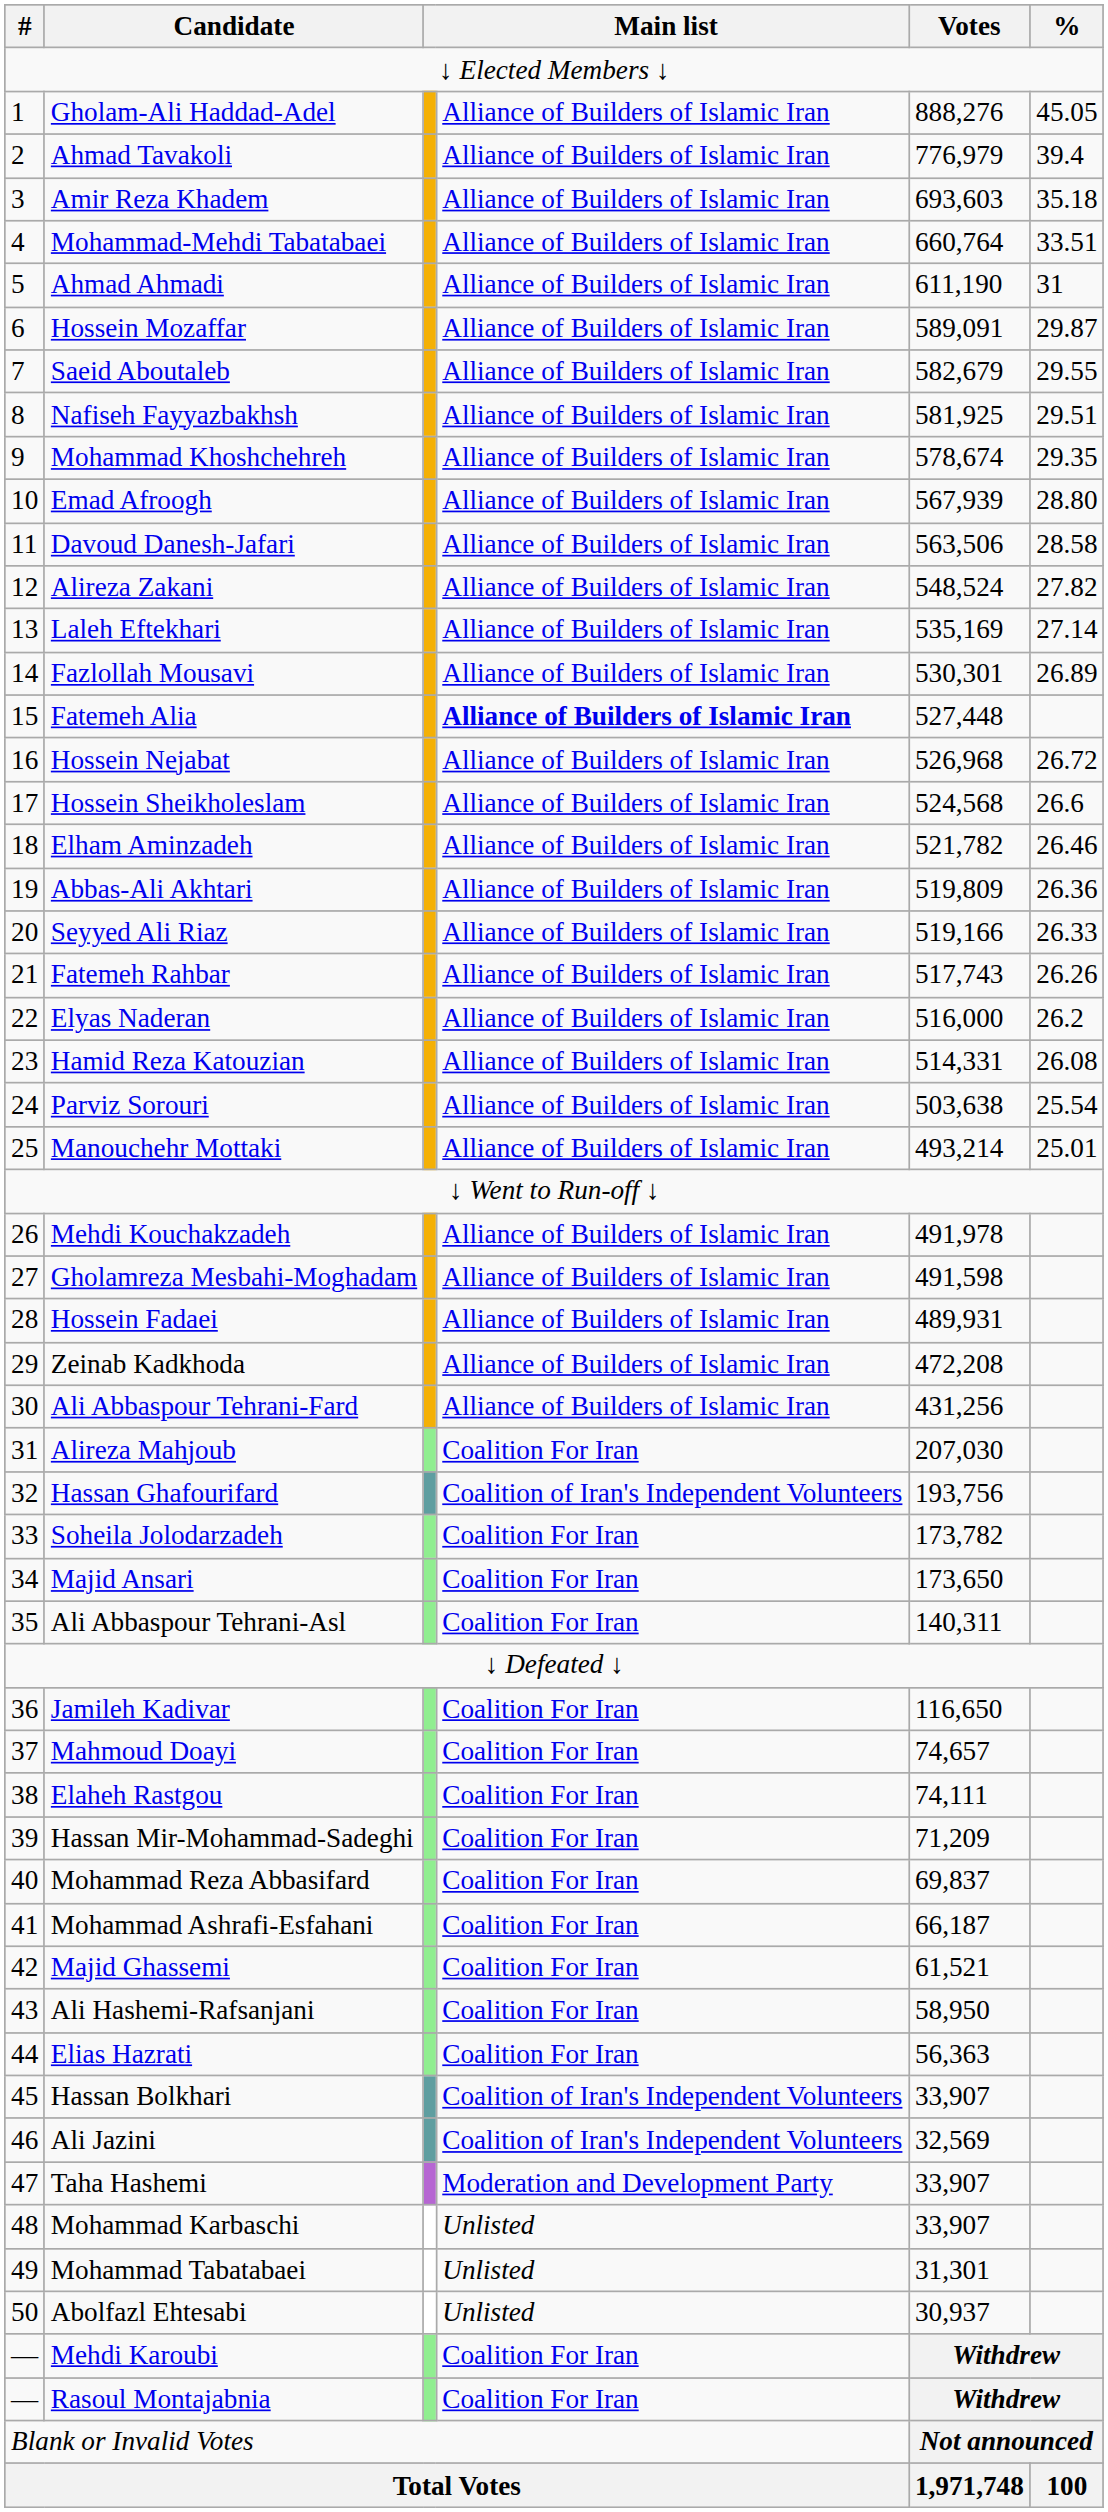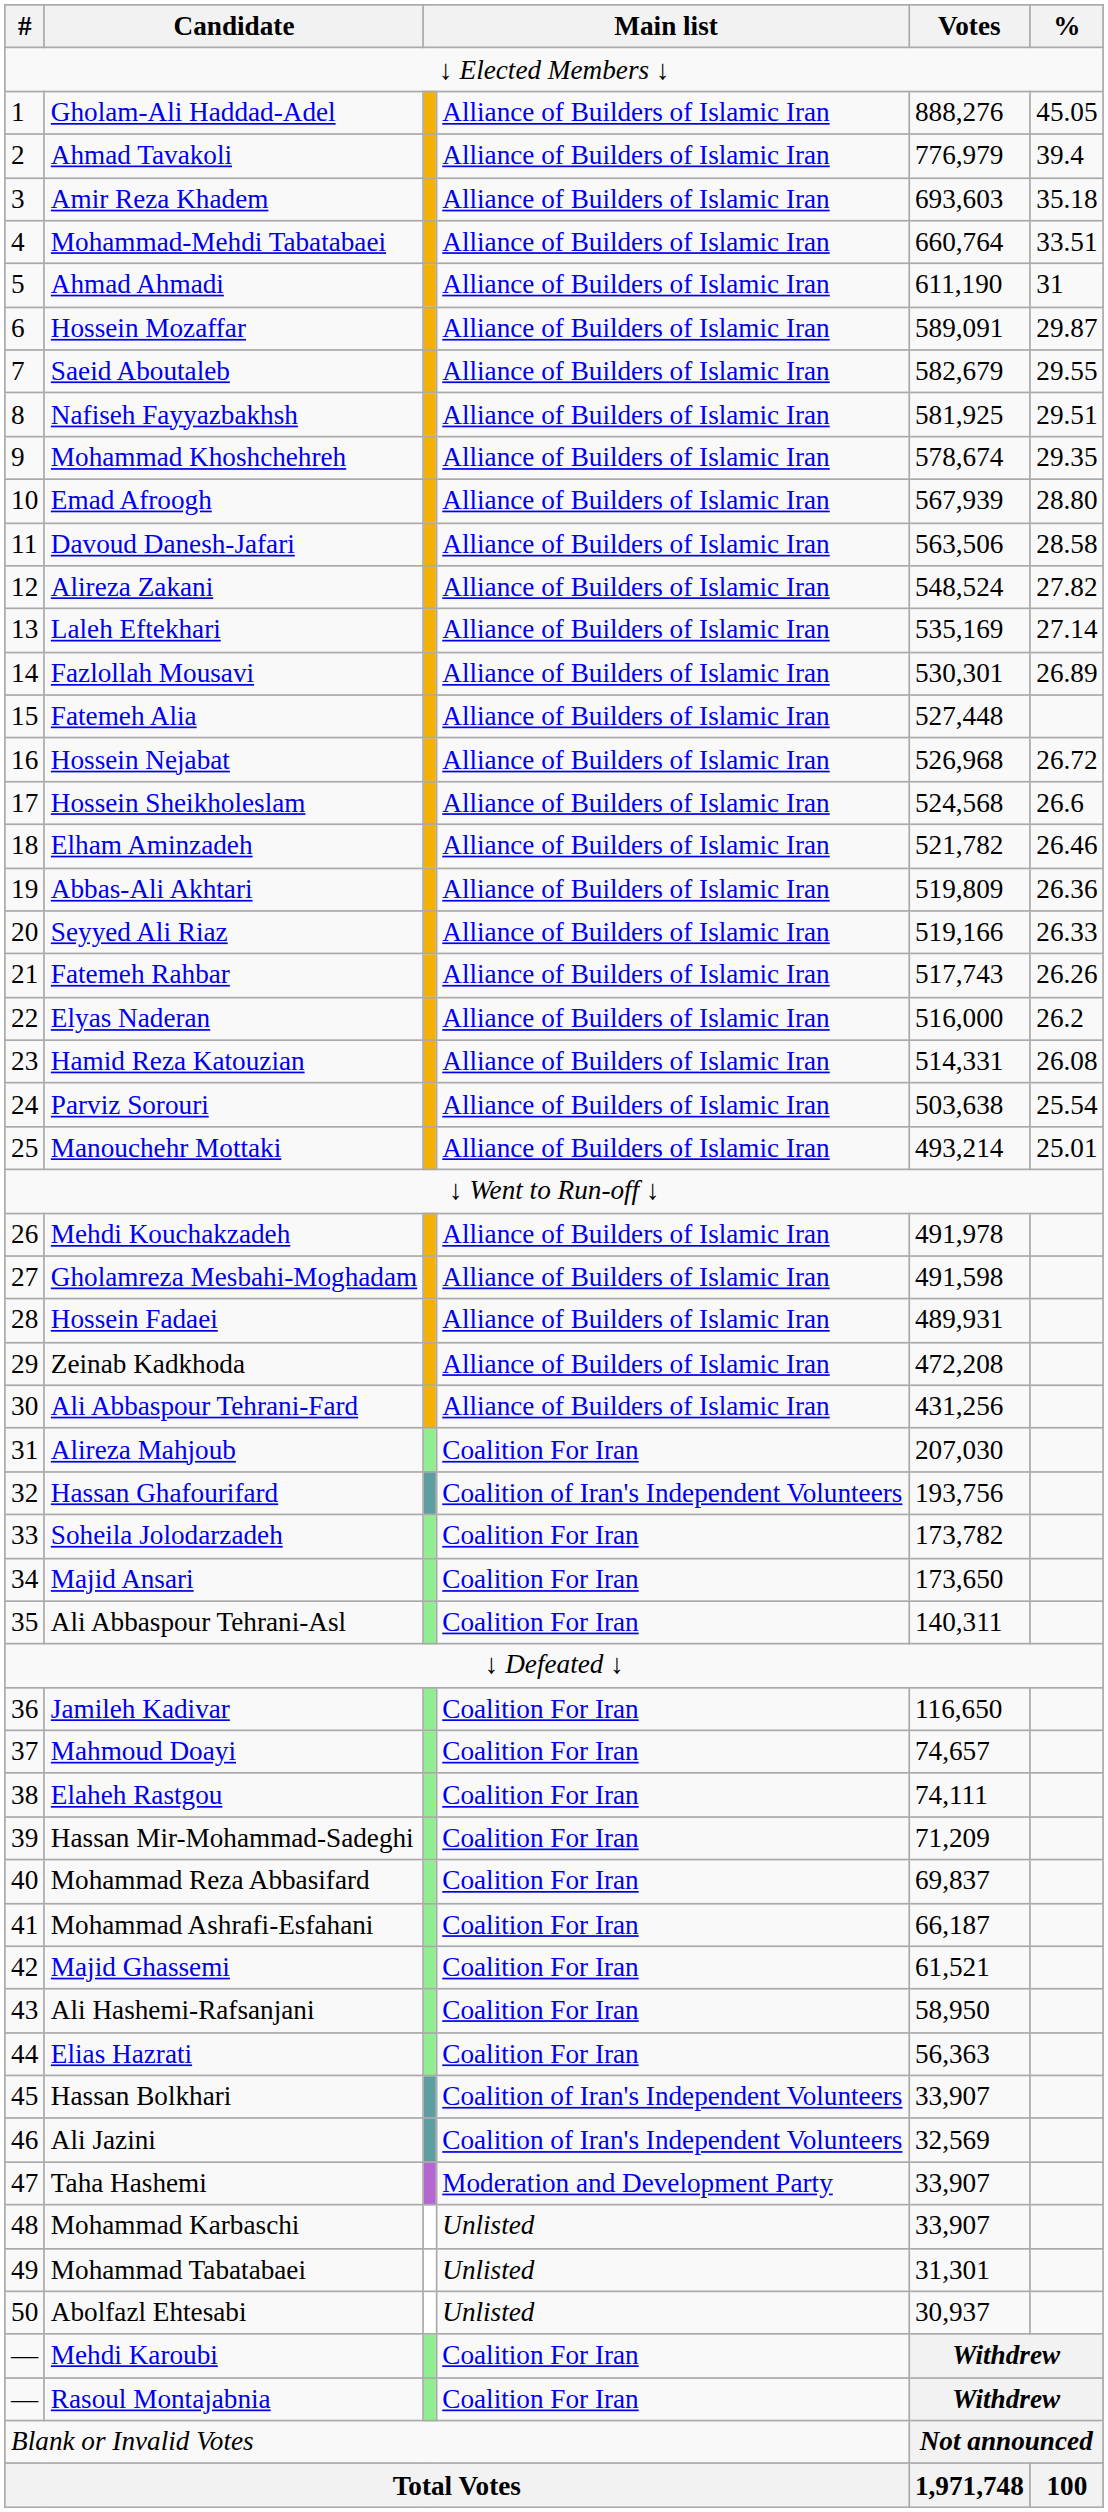Fatemeh Alia | column 4: bold -> normal
